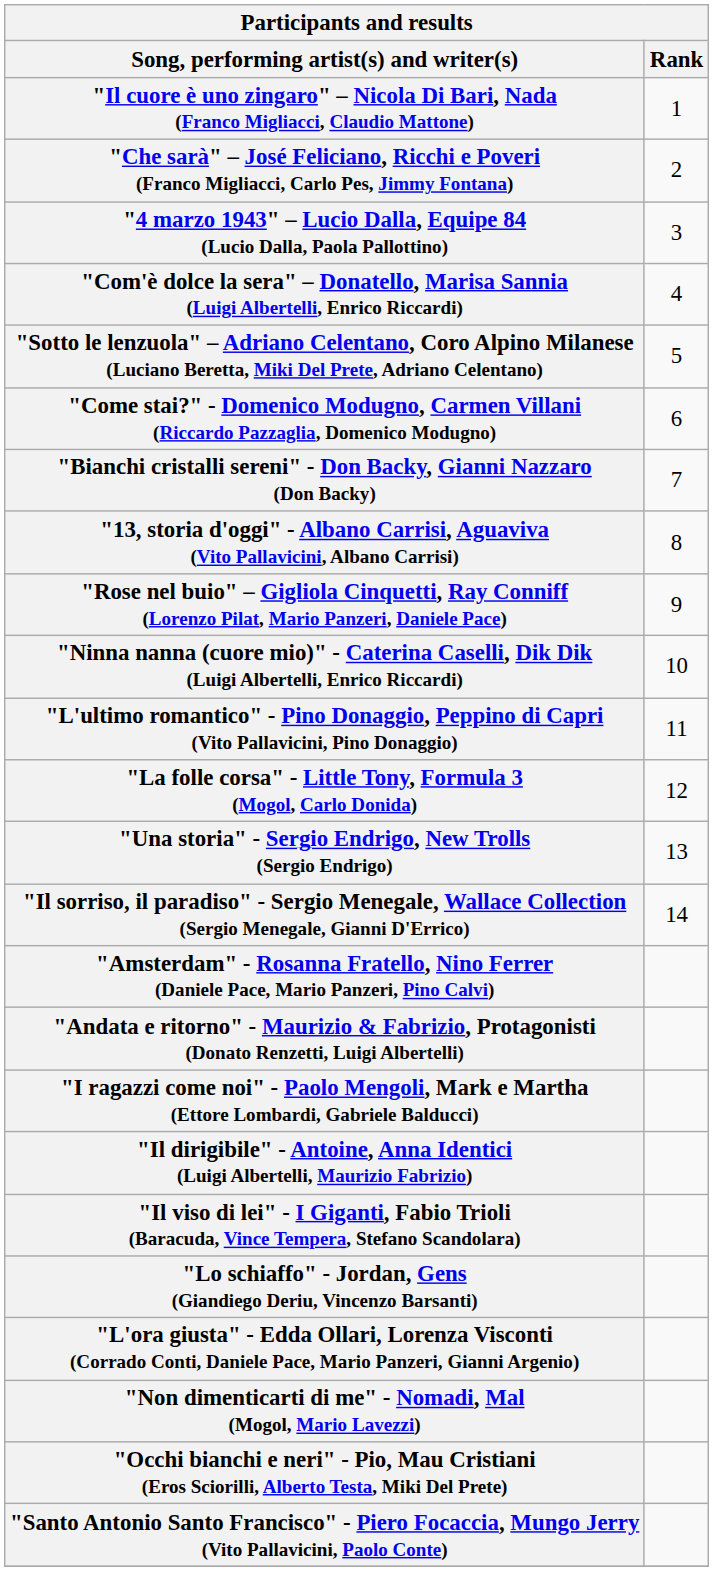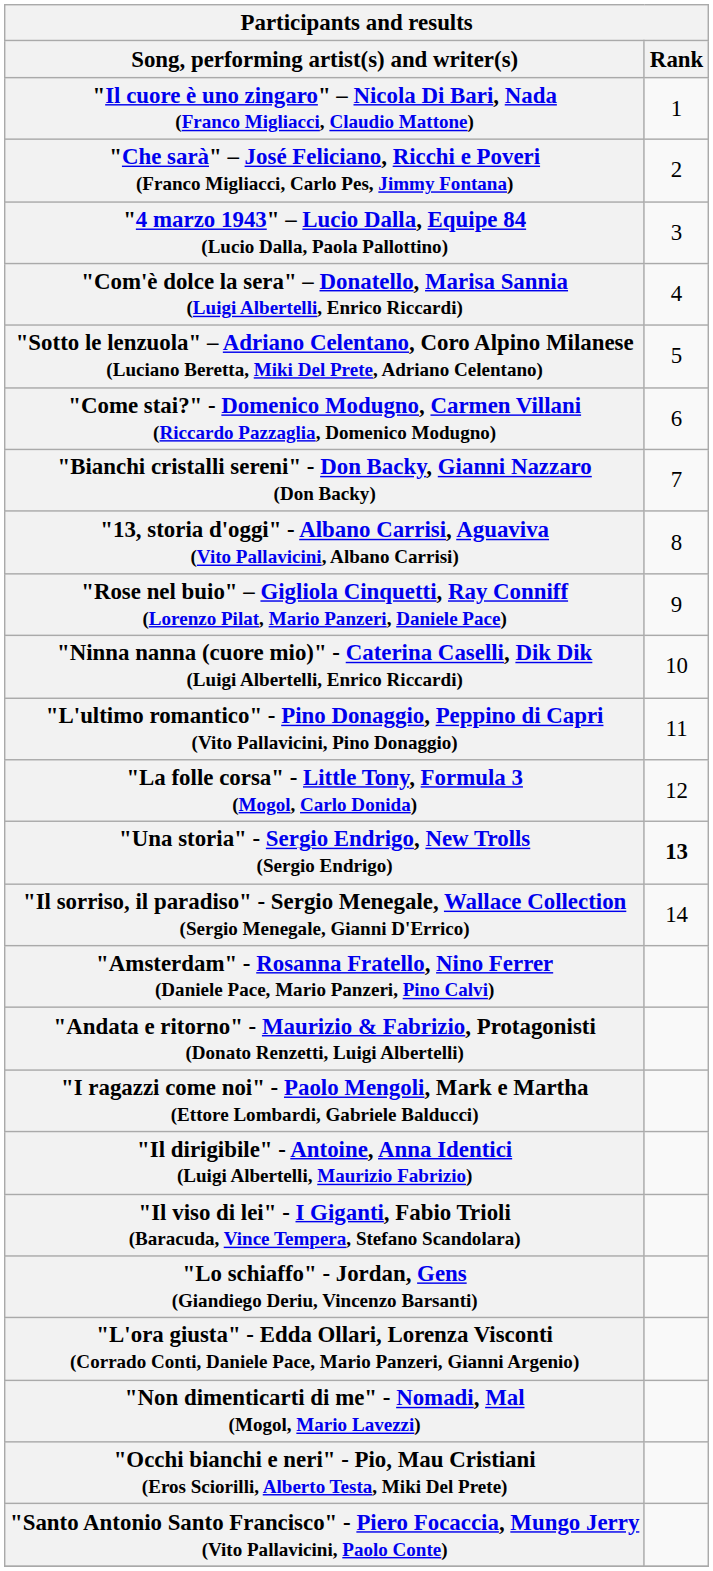"Una storia" - Sergio Endrigo, New Trolls (Sergio Endrigo) | Rank: normal -> bold
